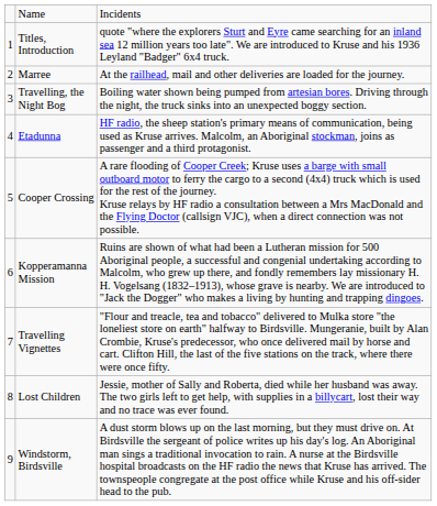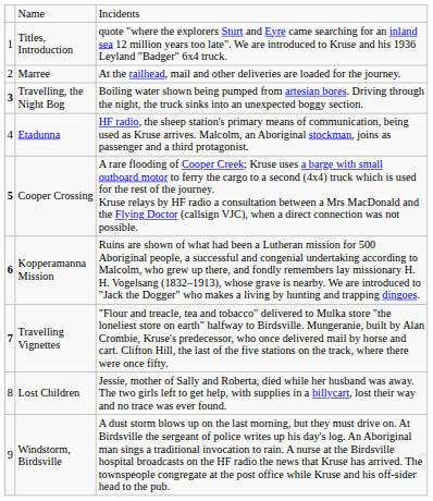Travelling, the Night Bog | column 1: normal -> bold
Cooper Crossing | column 1: normal -> bold
Kopperamanna Mission | column 1: normal -> bold
Travelling Vignettes | column 1: normal -> bold
